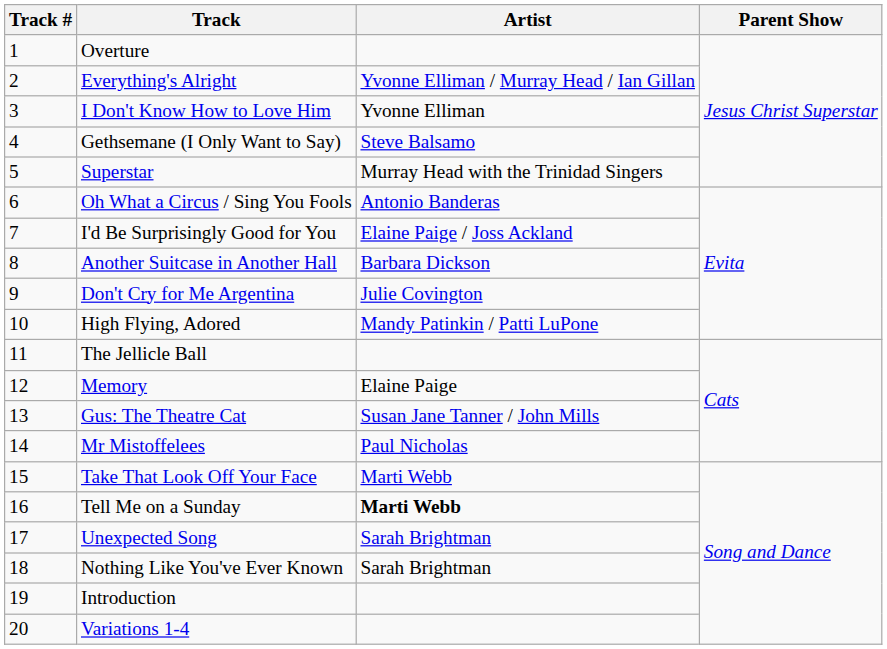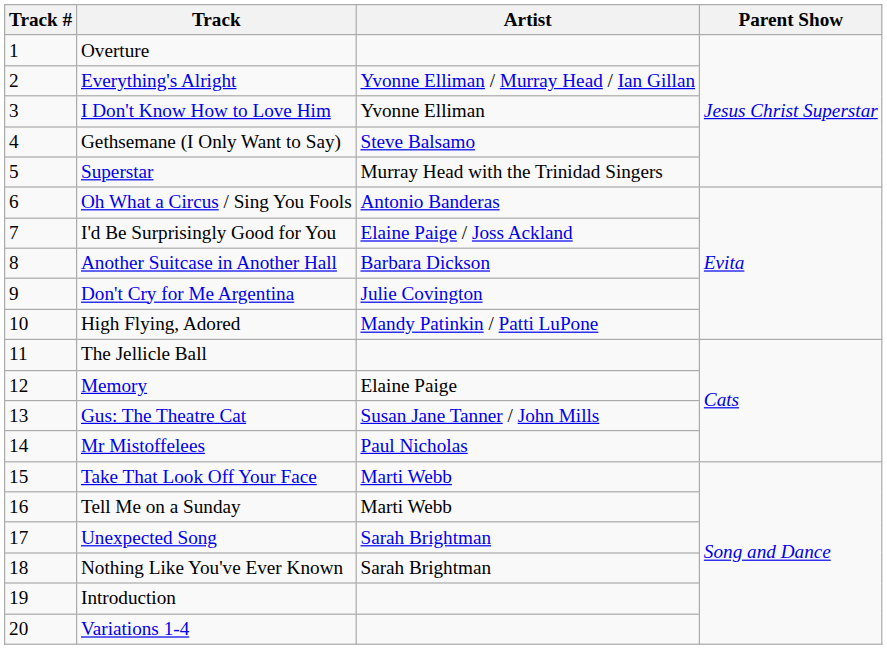Tell Me on a Sunday | Artist: bold -> normal
